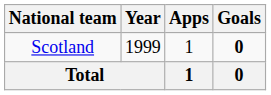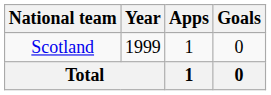Scotland | Goals: bold -> normal
